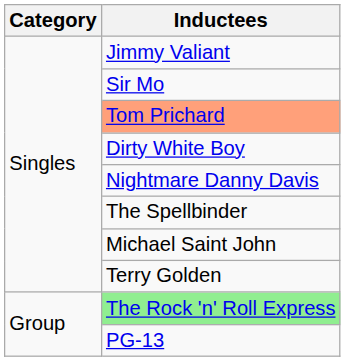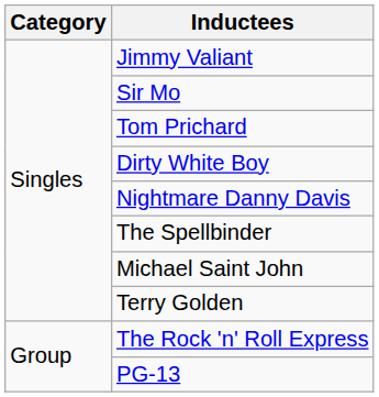Tom Prichard | Inductees: lightsalmon background -> no background
The Rock 'n' Roll Express | Inductees: lightgreen background -> no background
